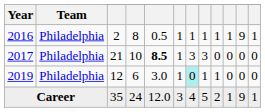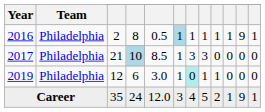2016 | column 6: no background -> lightblue background
2017 | column 4: no background -> lightblue background
2017 | column 5: bold -> normal
